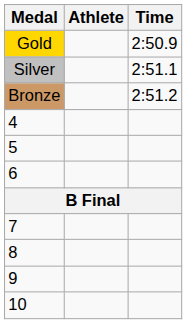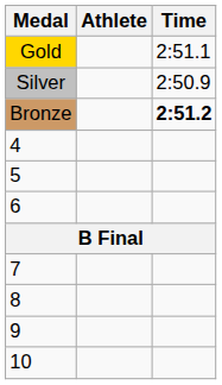Gold | Time: 2:50.9 -> 2:51.1
Silver | Time: 2:51.1 -> 2:50.9
Bronze | Time: normal -> bold
